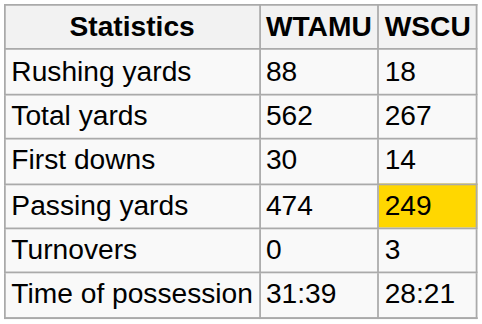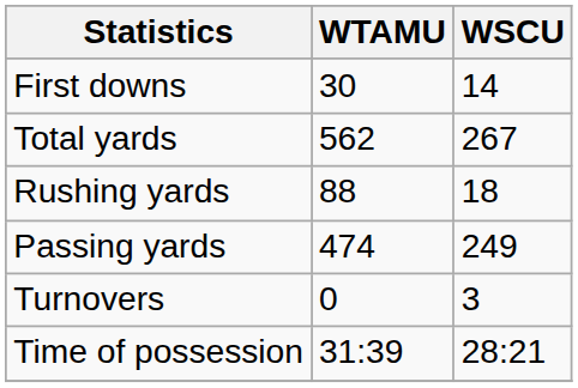rows swapped: First downs <-> Rushing yards
Passing yards | WSCU: gold background -> no background
